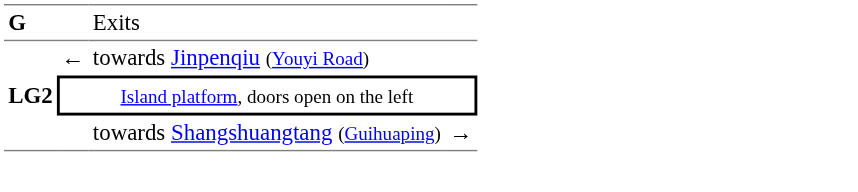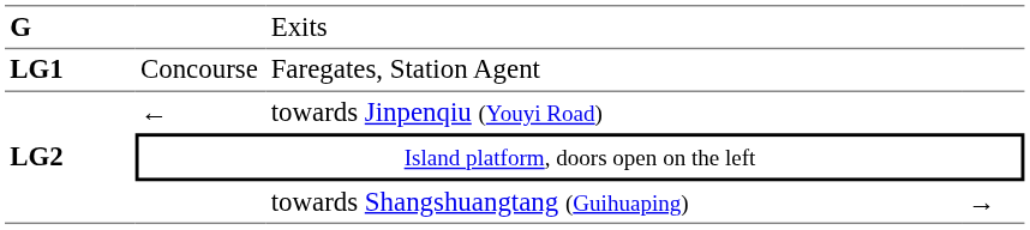+ row: LG1 | Concourse | Faregates, Station Agent
